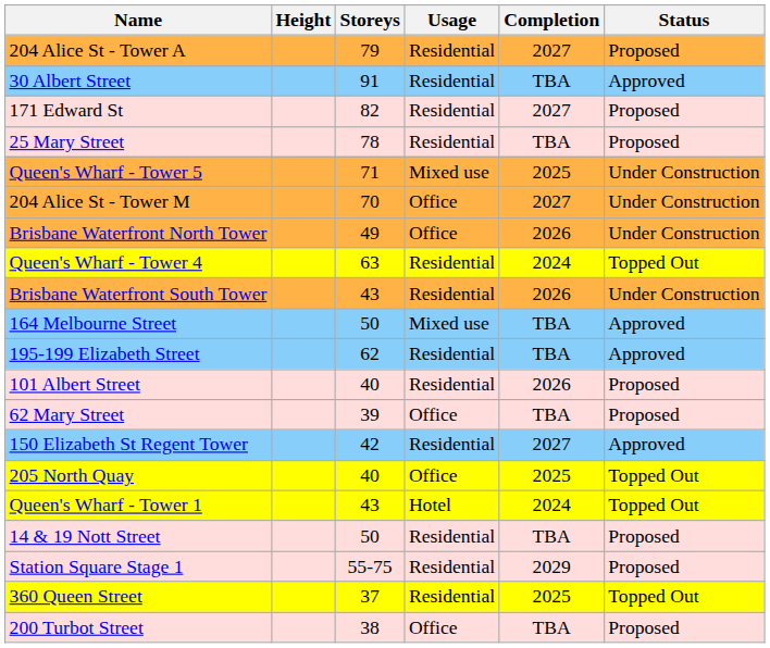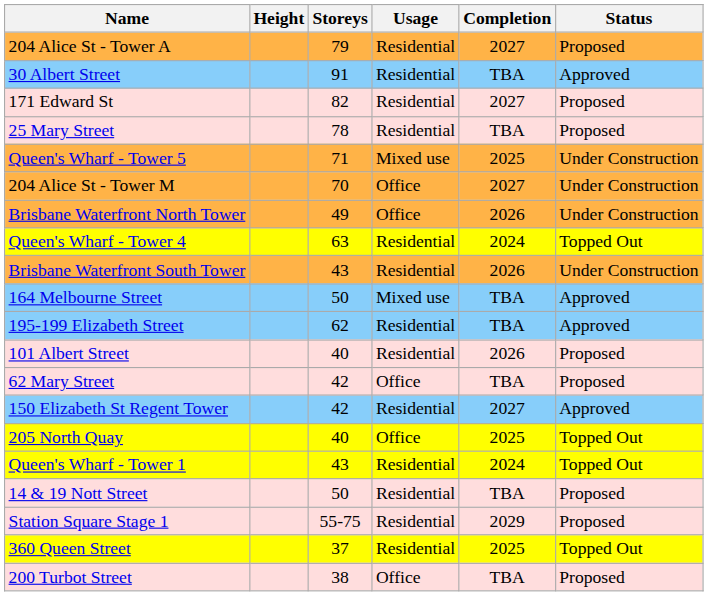62 Mary Street | Storeys: 39 -> 42
Queen's Wharf - Tower 1 | Usage: Hotel -> Residential
